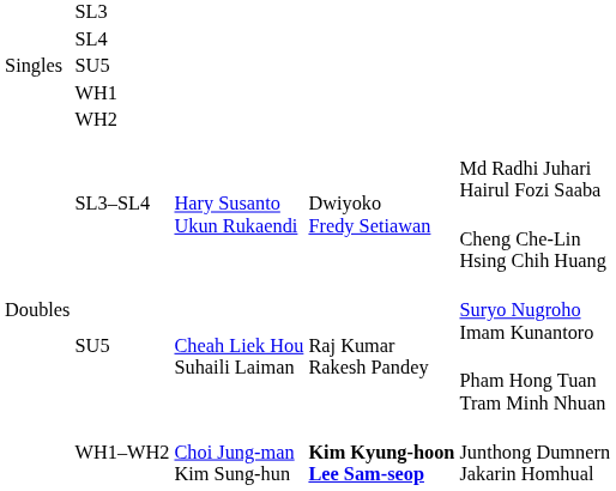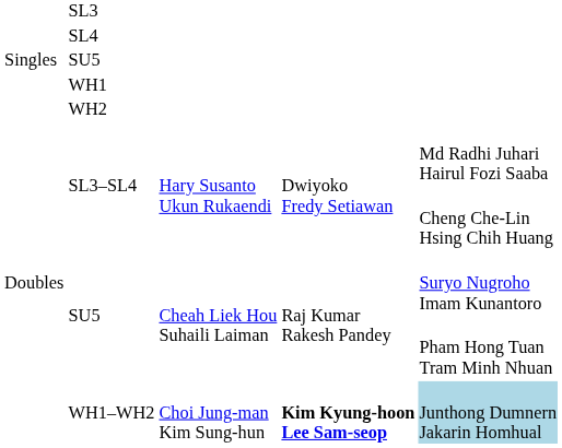WH1–WH2 | column 5: no background -> lightblue background
